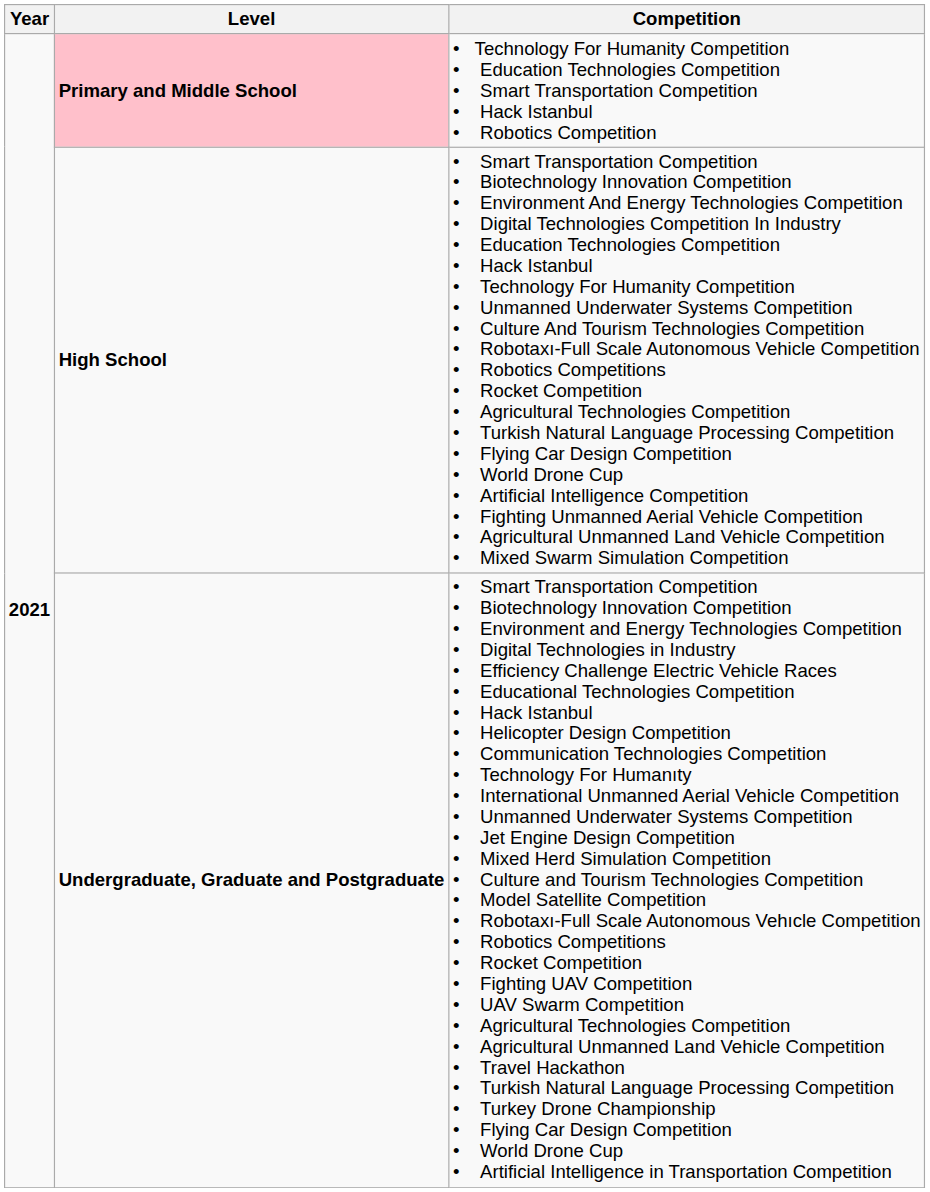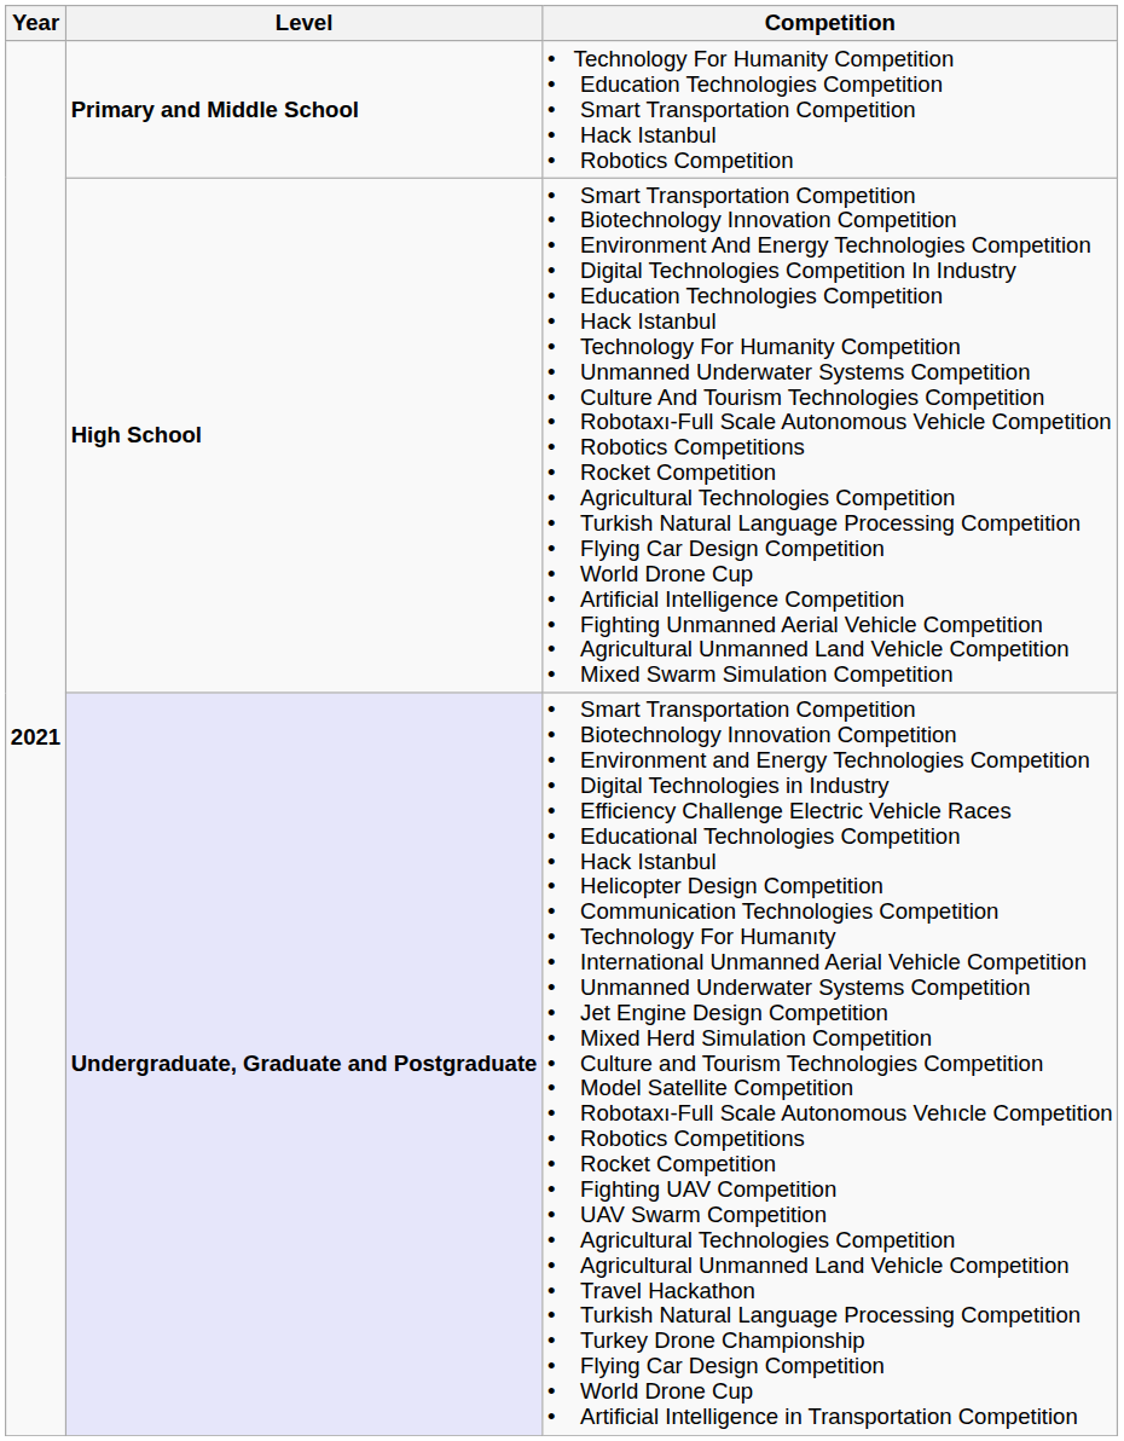Primary and Middle School | Level: pink background -> no background
Undergraduate, Graduate and Postgraduate | Level: no background -> lavender background
